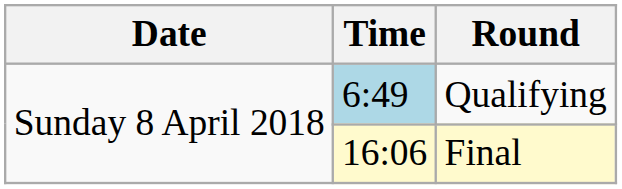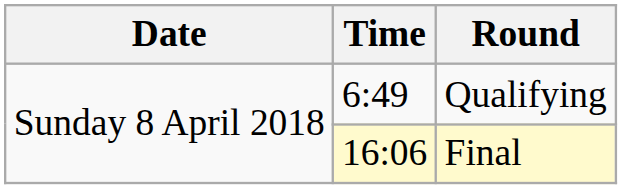Qualifying | Time: lightblue background -> no background
